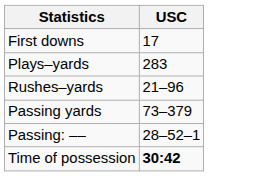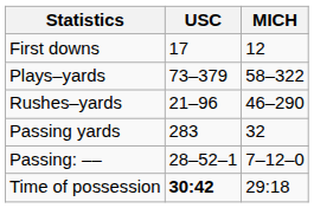+ column: MICH | 12 | 58–322 | 46–290 | 32 | 7–12–0 | 29:18
Plays–yards | USC: 283 -> 73–379
Passing yards | USC: 73–379 -> 283
